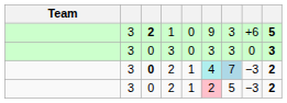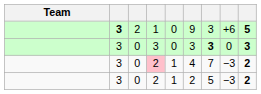row 2 | column 2: normal -> bold
row 2 | column 3: bold -> normal
row 3 | column 7: normal -> bold
row 4 | column 3: bold -> normal
row 4 | column 4: no background -> pink background
row 4 | column 6: paleturquoise background -> no background
row 4 | column 7: lightblue background -> no background
row 5 | column 6: pink background -> no background
